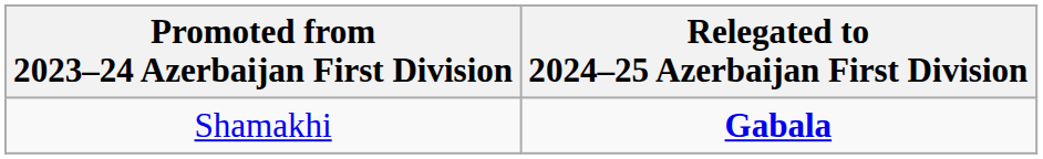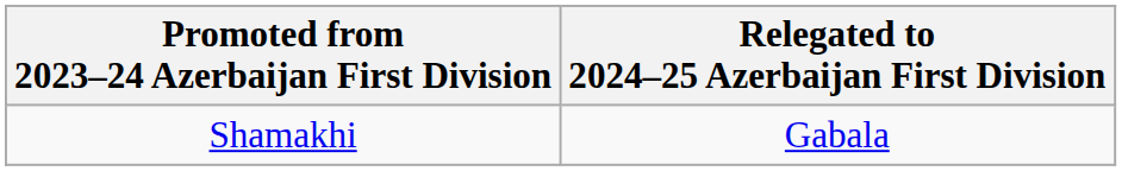Shamakhi | Relegated to 2024–25 Azerbaijan First Division: bold -> normal
